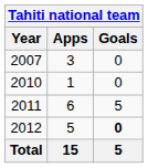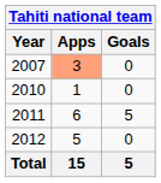2007 | Apps: no background -> lightsalmon background
2012 | Goals: bold -> normal
